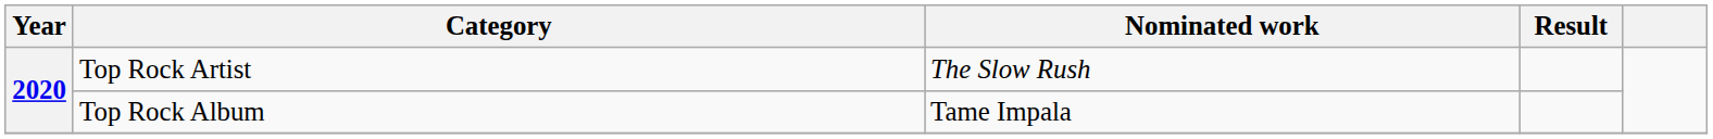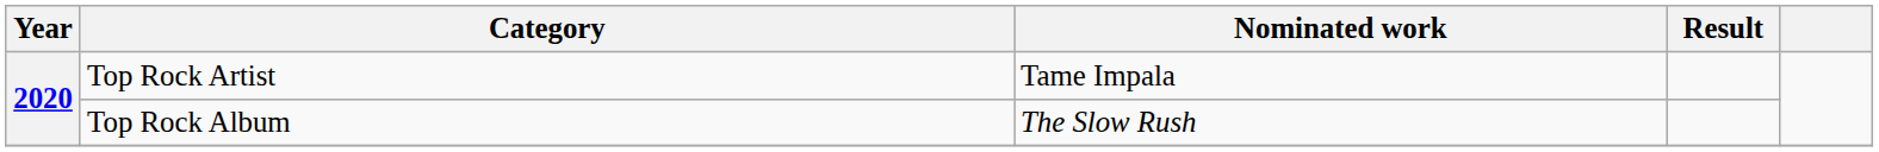Top Rock Artist | Nominated work: The Slow Rush -> Tame Impala
Top Rock Album | Nominated work: Tame Impala -> The Slow Rush
